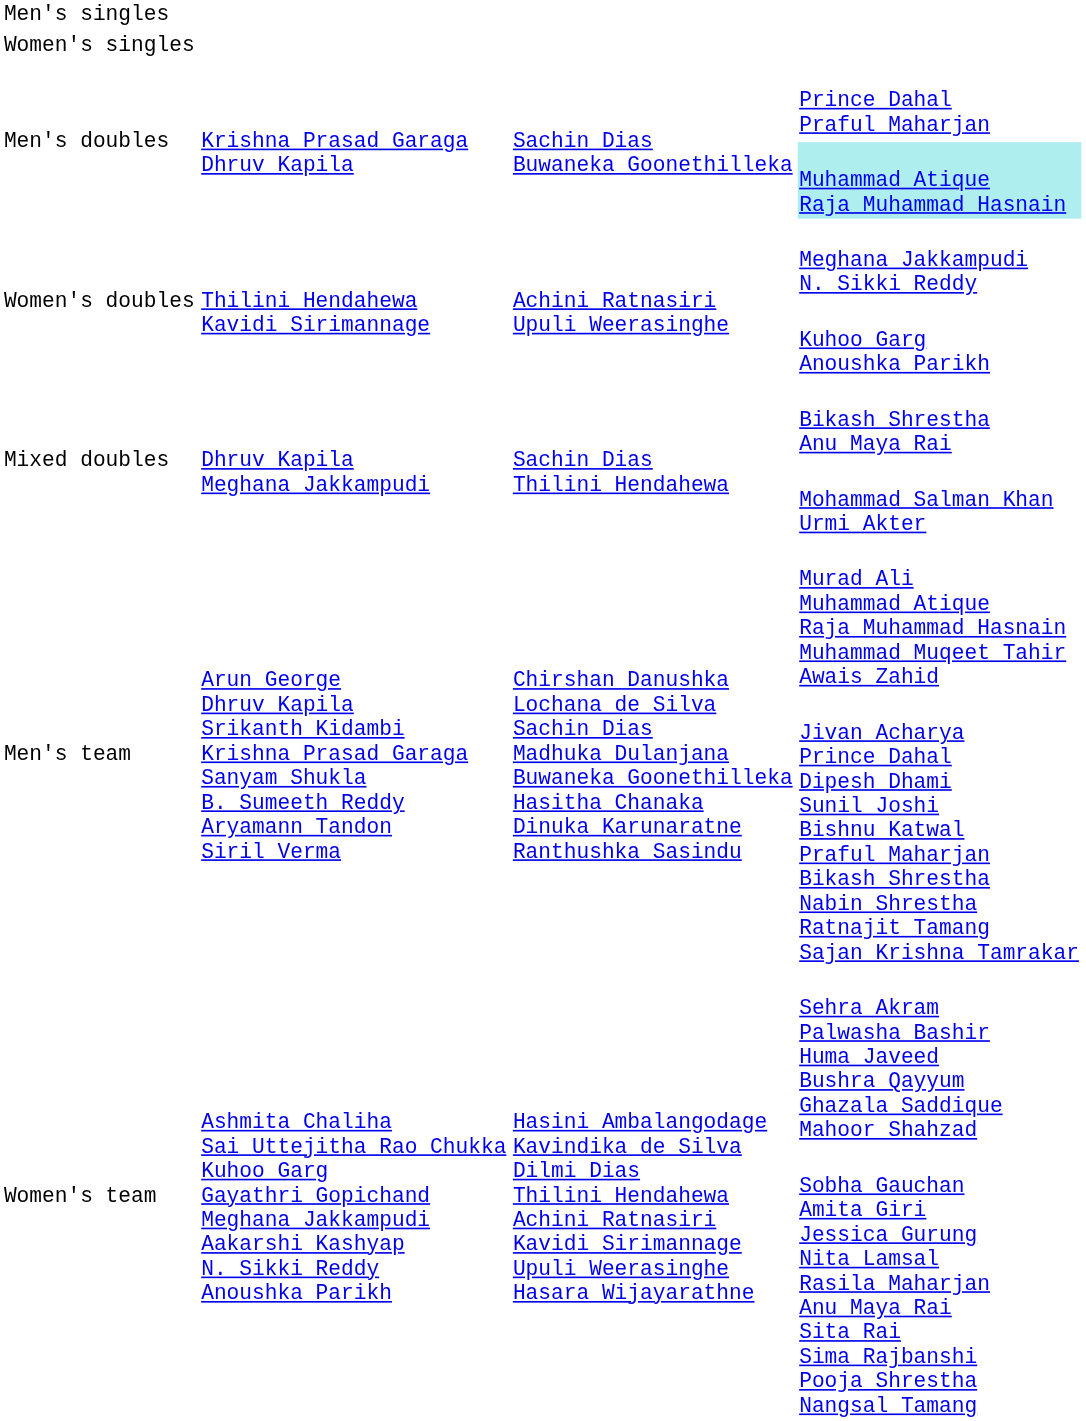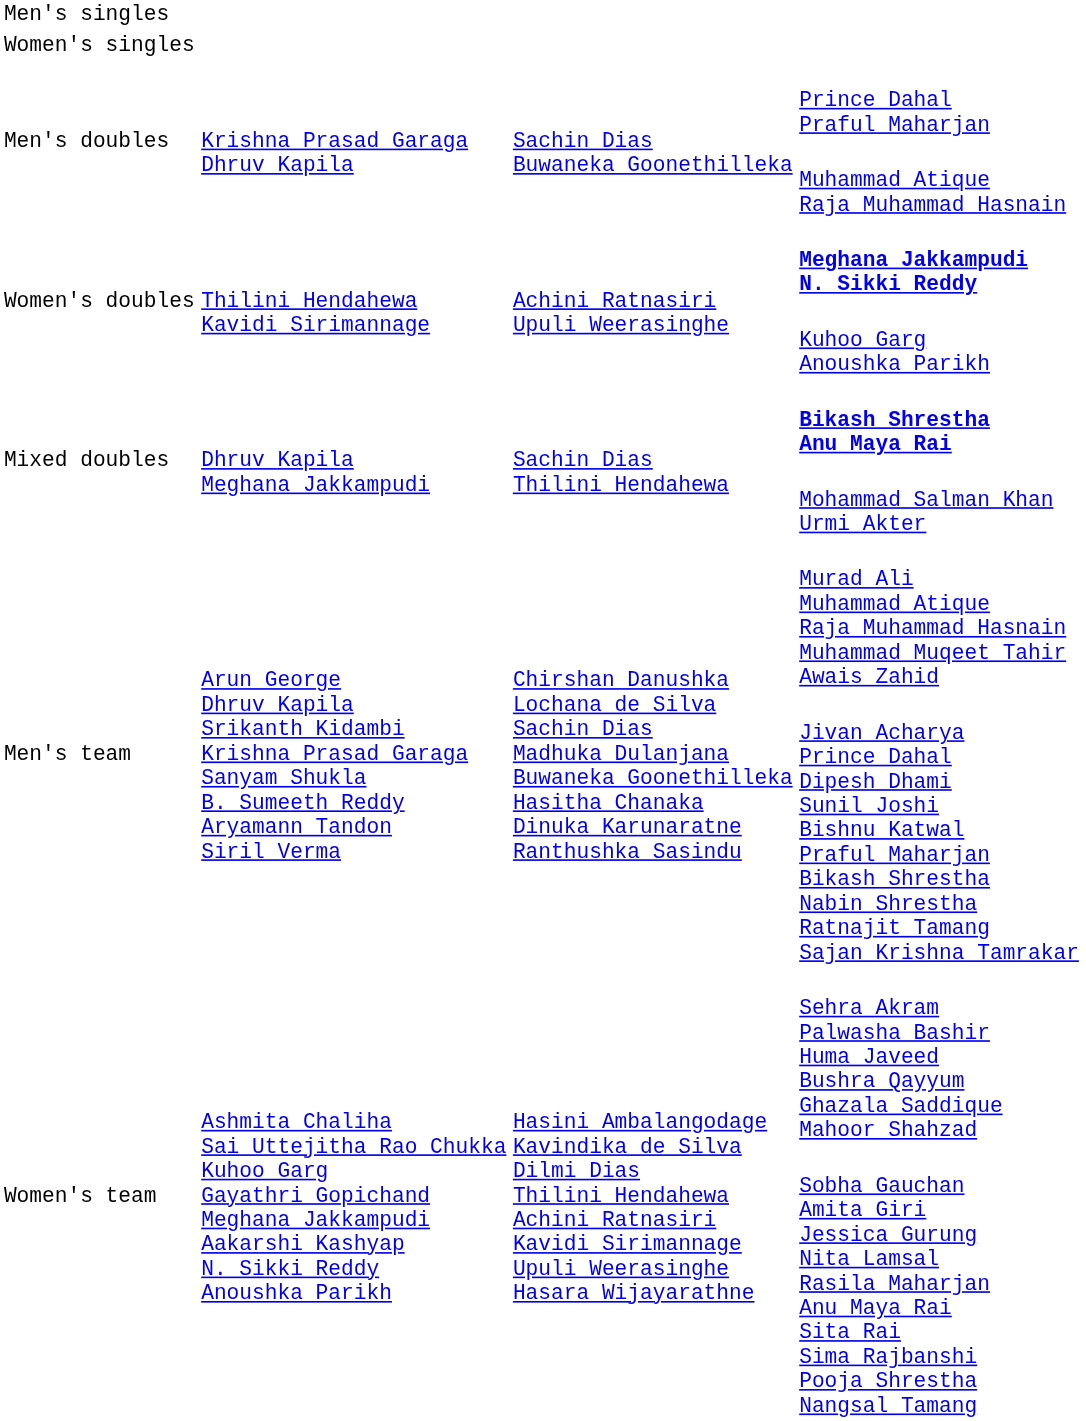Muhammad Atique Raja Muhammad Hasnain | column 4: paleturquoise background -> no background
Meghana Jakkampudi N. Sikki Reddy | column 4: normal -> bold
Bikash Shrestha Anu Maya Rai | column 4: normal -> bold
